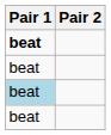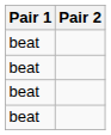row 2 | Pair 1: bold -> normal
row 4 | Pair 1: lightblue background -> no background
